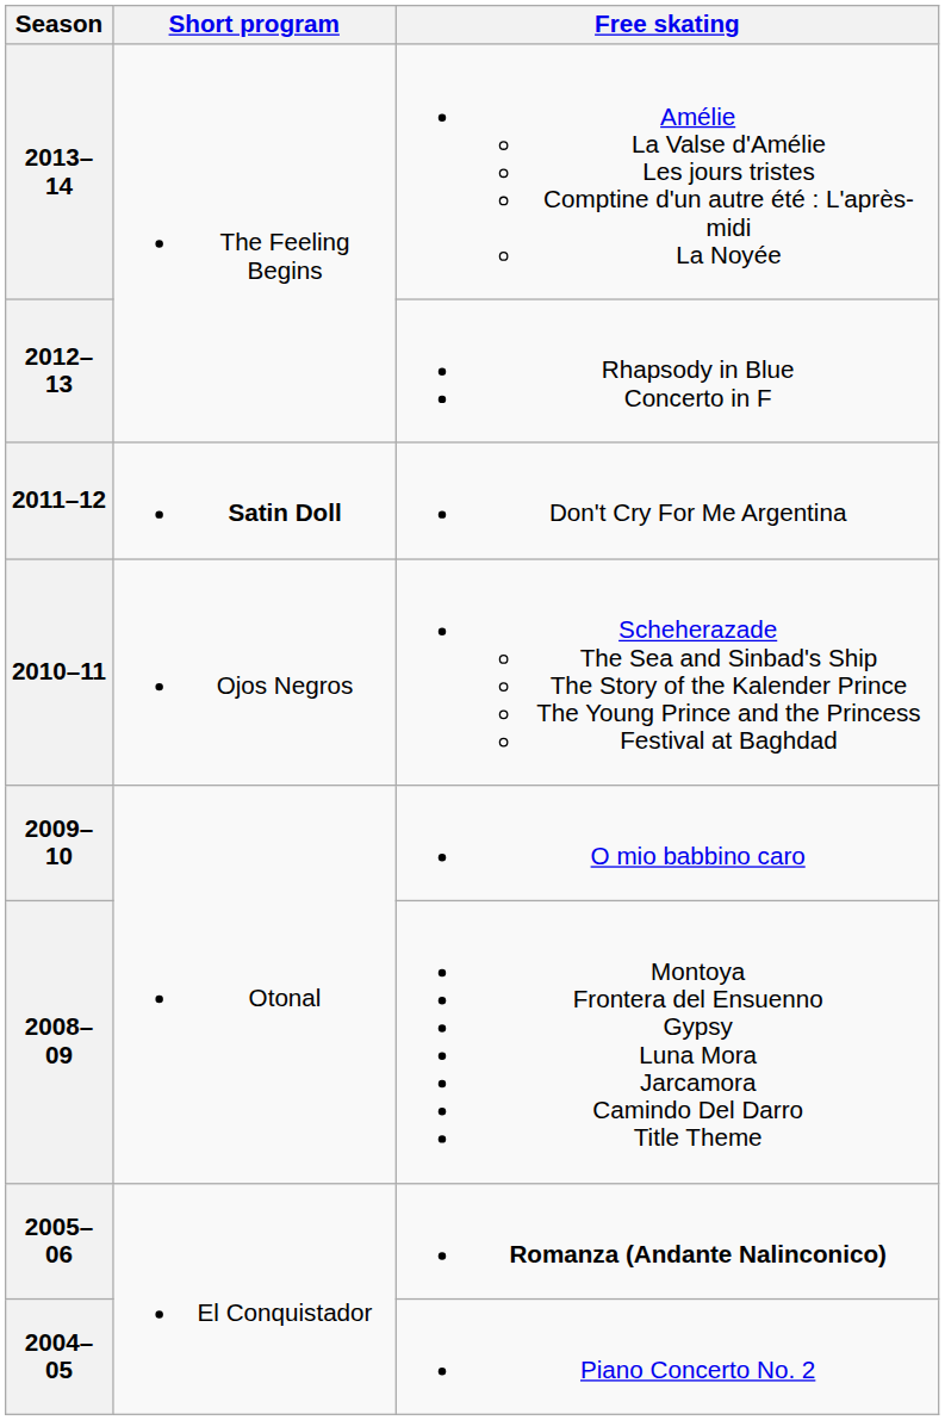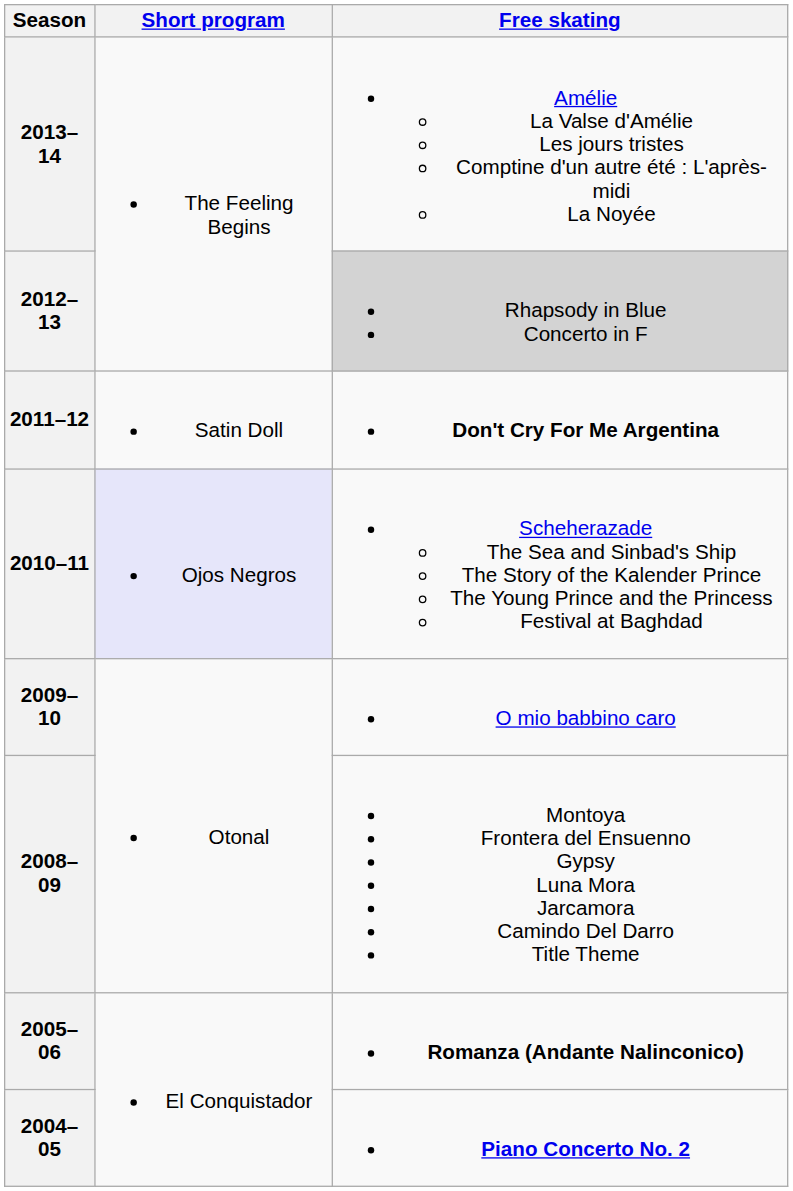2012–13 | Free skating: no background -> lightgrey background
2011–12 | Short program: bold -> normal
2011–12 | Free skating: normal -> bold
2010–11 | Short program: no background -> lavender background
2004–05 | Free skating: normal -> bold
